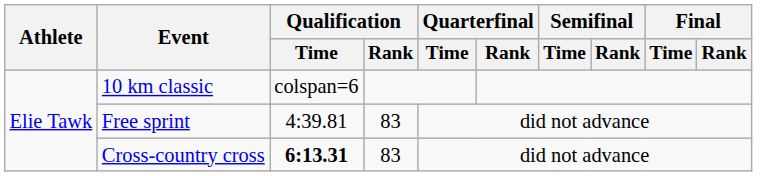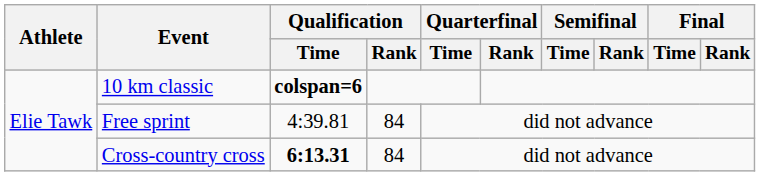10 km classic | Qualification / Time: normal -> bold
Free sprint | Qualification / Rank: 83 -> 84
Cross-country cross | Qualification / Rank: 83 -> 84
